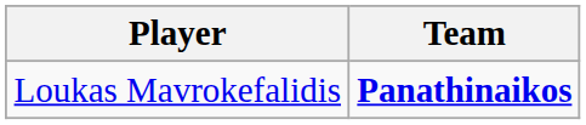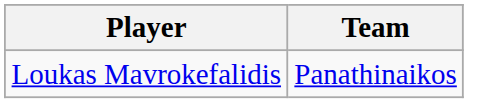Loukas Mavrokefalidis | Team: bold -> normal
